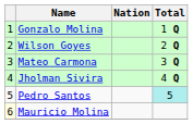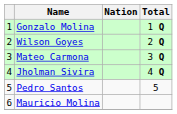Pedro Santos | Total: paleturquoise background -> no background
Mauricio Molina | column 1: lightyellow background -> no background
